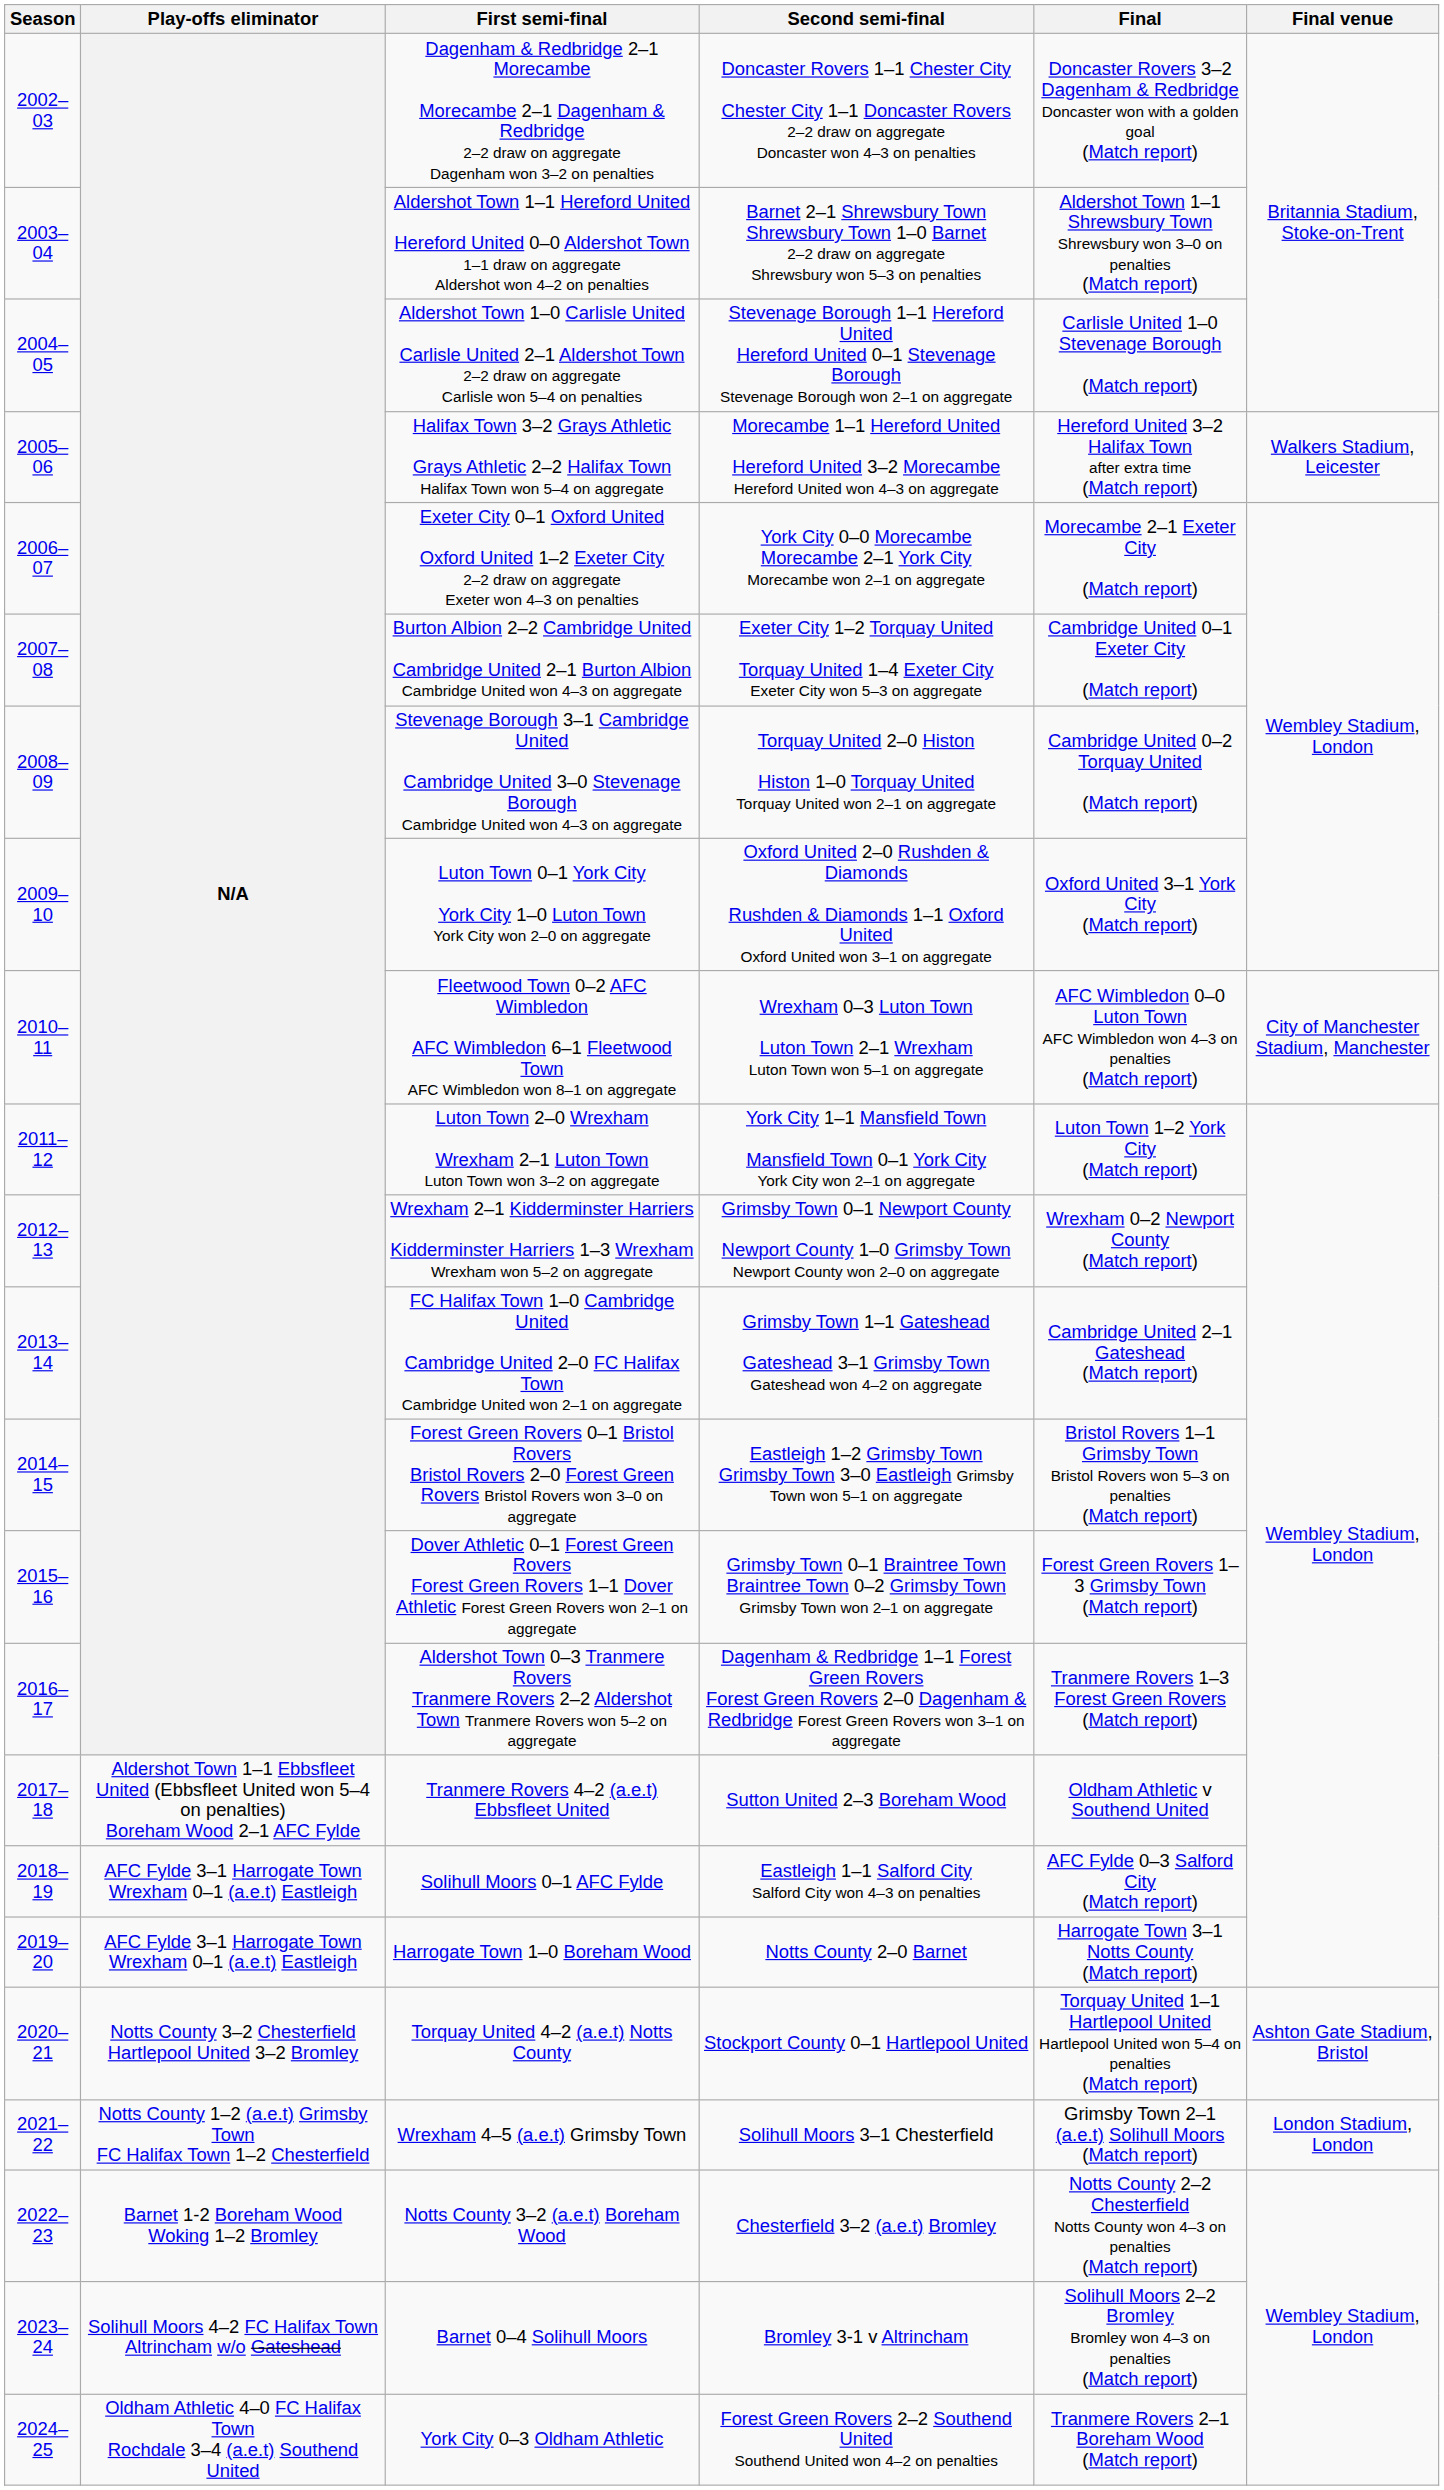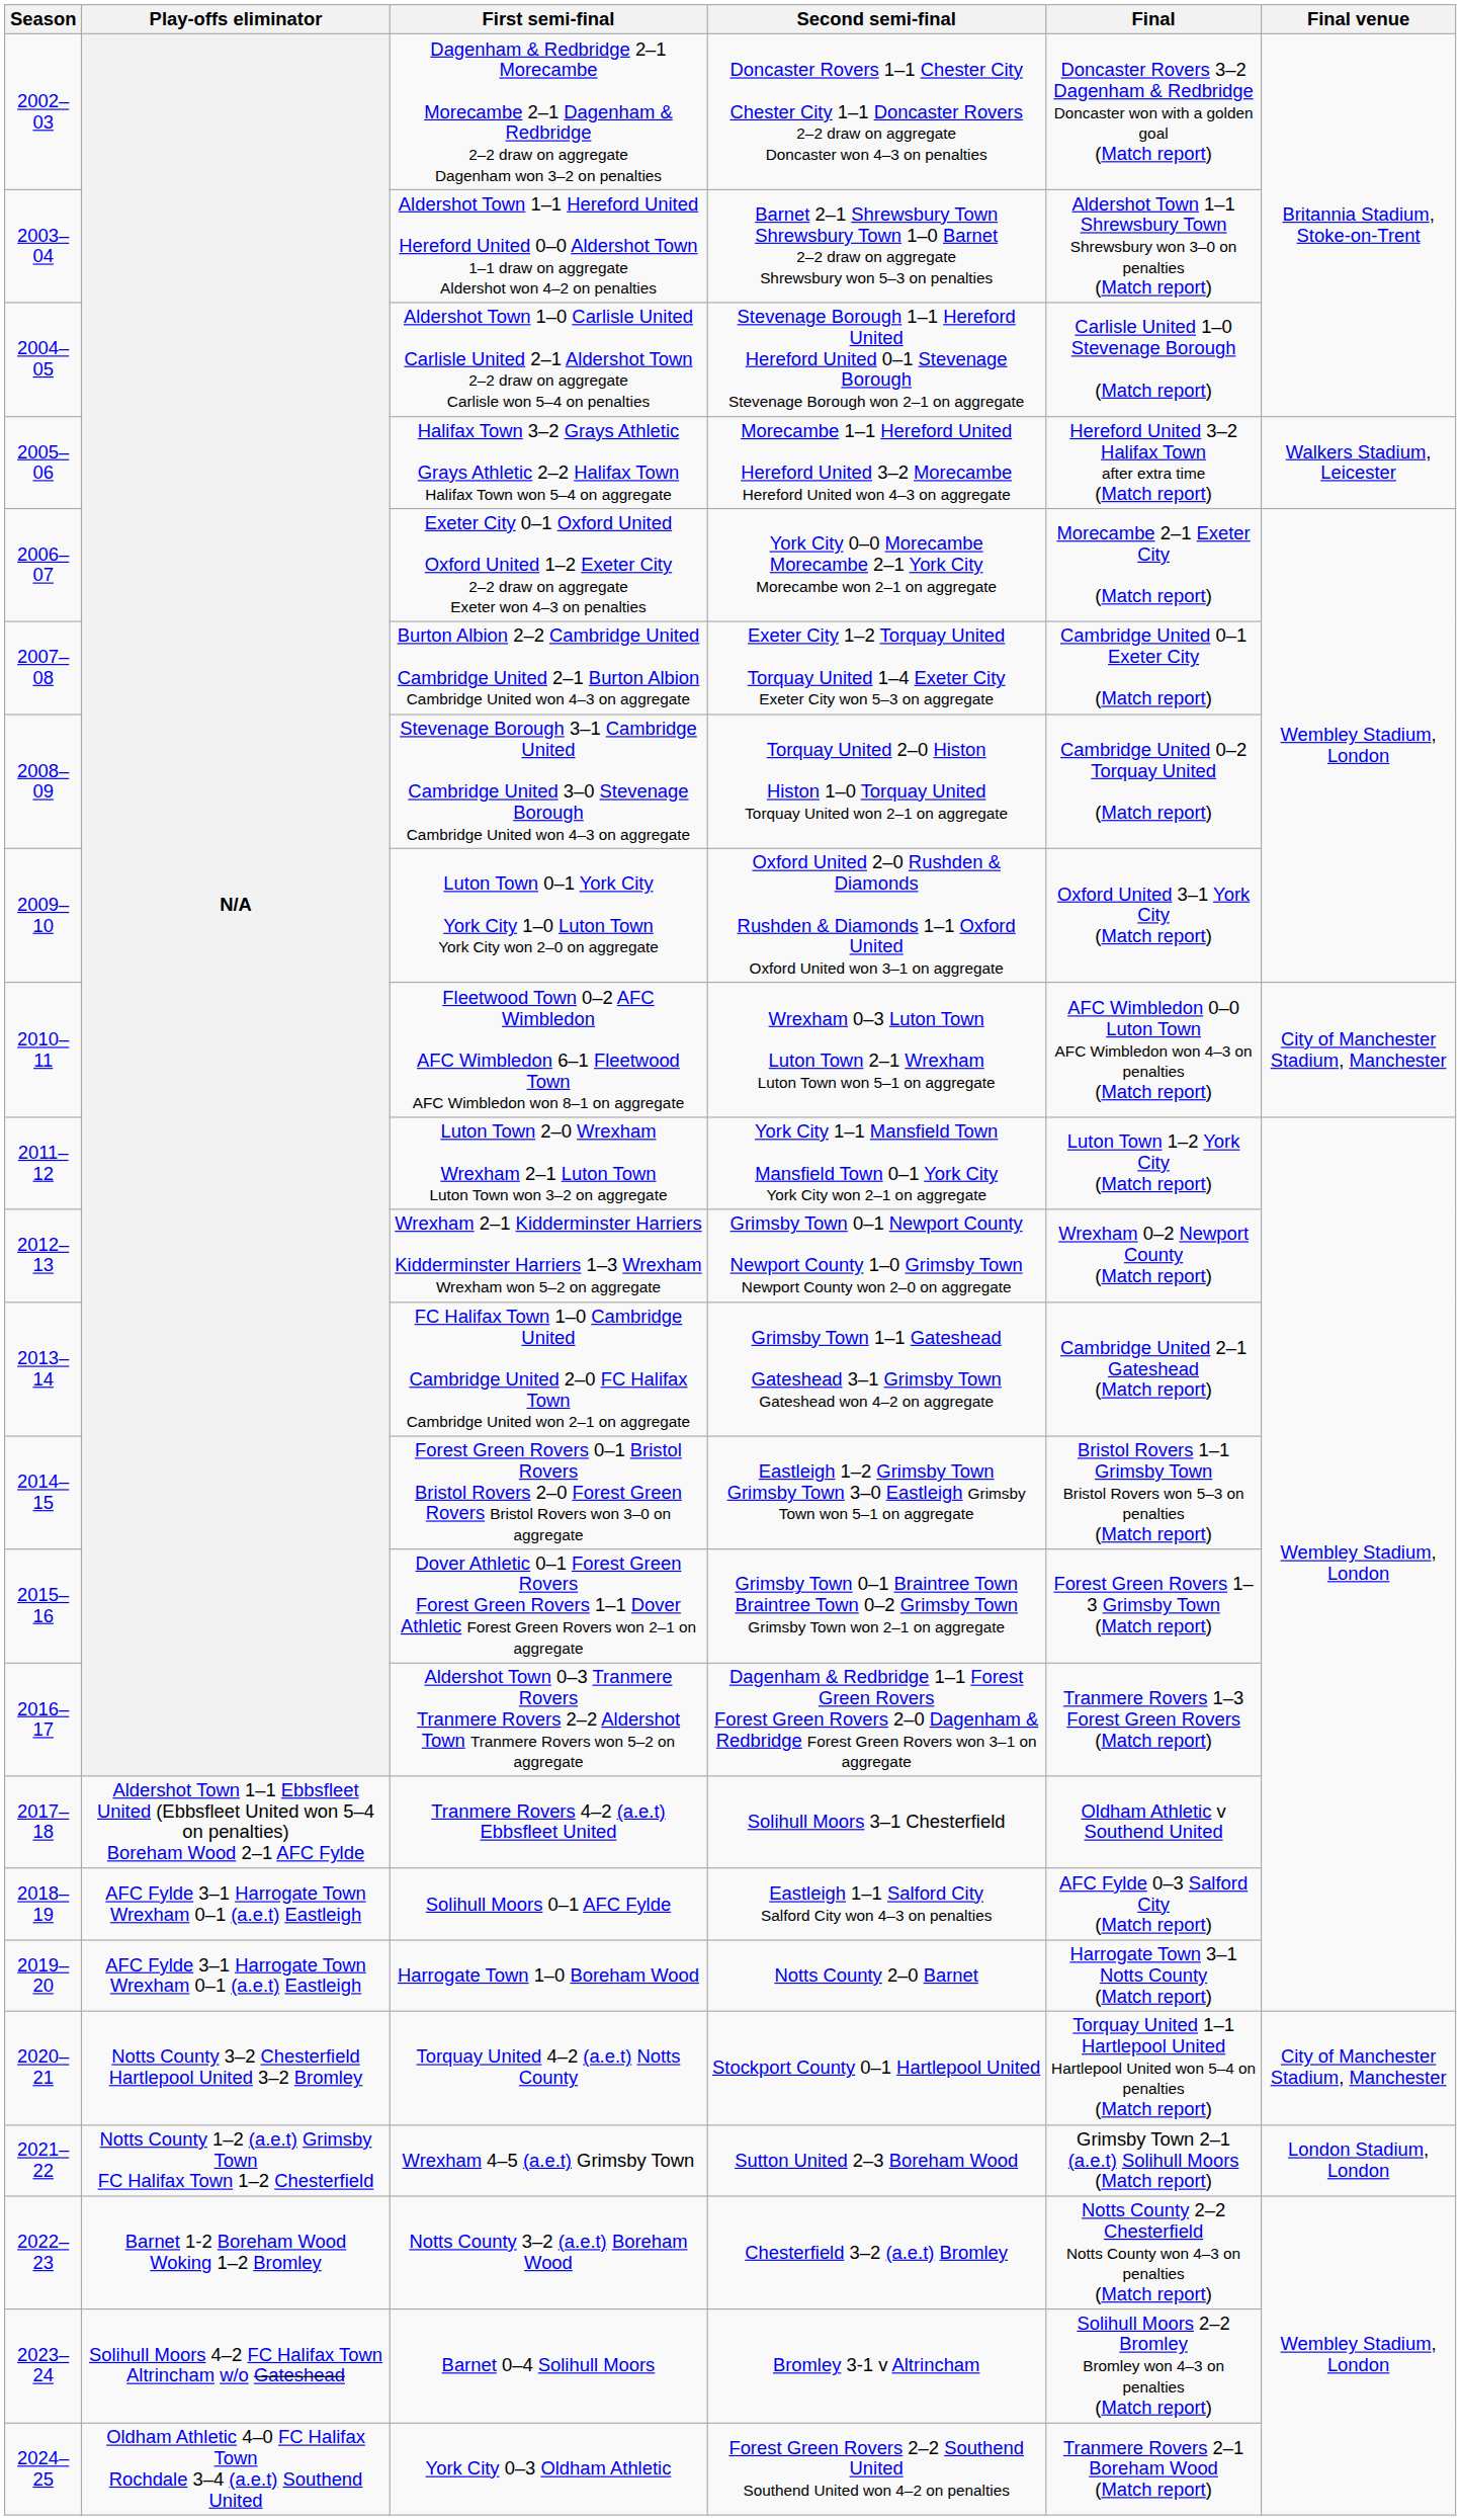Tranmere Rovers 4–2 (a.e.t) Ebbsfleet United | Second semi-final: Sutton United 2–3 Boreham Wood -> Solihull Moors 3–1 Chesterfield
Torquay United 4–2 (a.e.t) Notts County | Final venue: Ashton Gate Stadium, Bristol -> City of Manchester Stadium, Manchester
Wrexham 4–5 (a.e.t) Grimsby Town | Second semi-final: Solihull Moors 3–1 Chesterfield -> Sutton United 2–3 Boreham Wood
